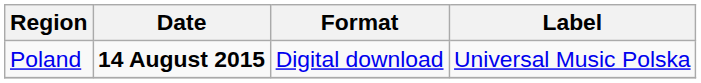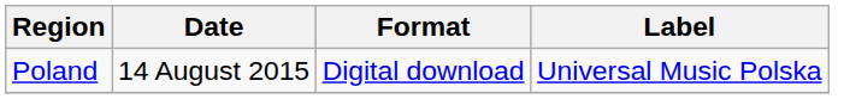Poland | Date: bold -> normal
